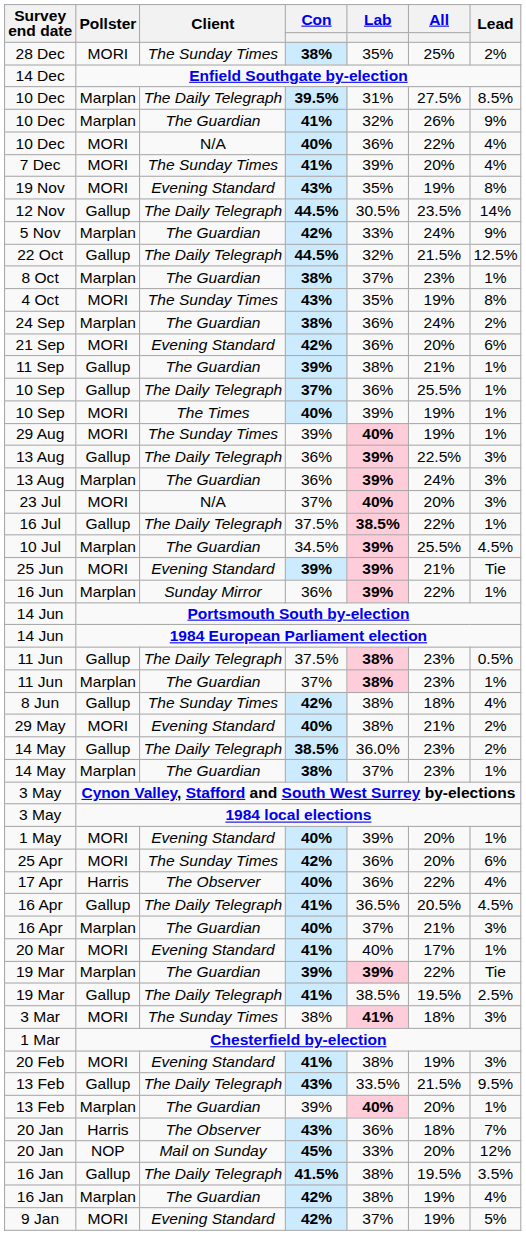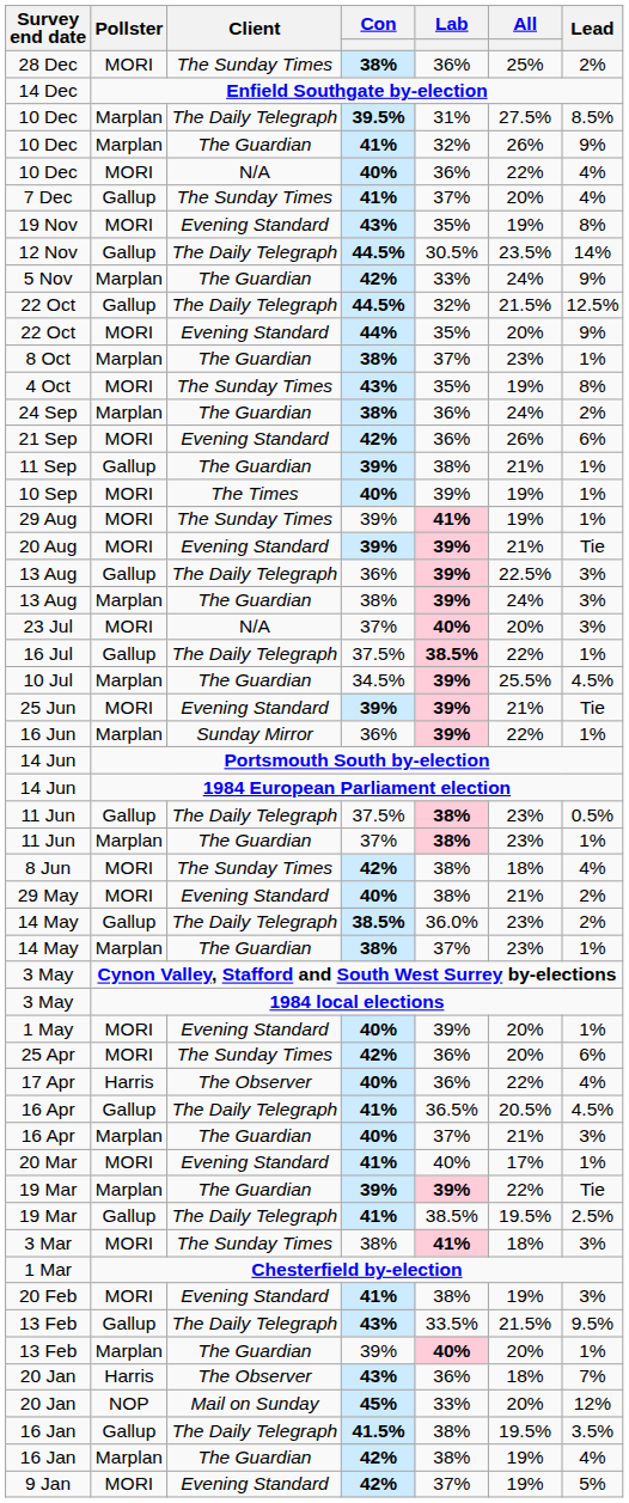28 Dec | Lab: 35% -> 36%
7 Dec | Pollster: MORI -> Gallup
7 Dec | Lab: 39% -> 37%
+ row: 22 Oct | MORI | Evening Standard | 44% | 35% | 20% | 9%
21 Sep | All: 20% -> 26%
- row: 10 Sep | Gallup | The Daily Telegraph | 37% | 36% | 25.5% | 1%
29 Aug | Lab: 40% -> 41%
+ row: 20 Aug | MORI | Evening Standard | 39% | 39% | 21% | Tie
13 Aug / The Guardian | Con: 36% -> 38%
8 Jun | Pollster: Gallup -> MORI
